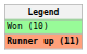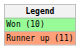row 3 | column 1: bold -> normal
